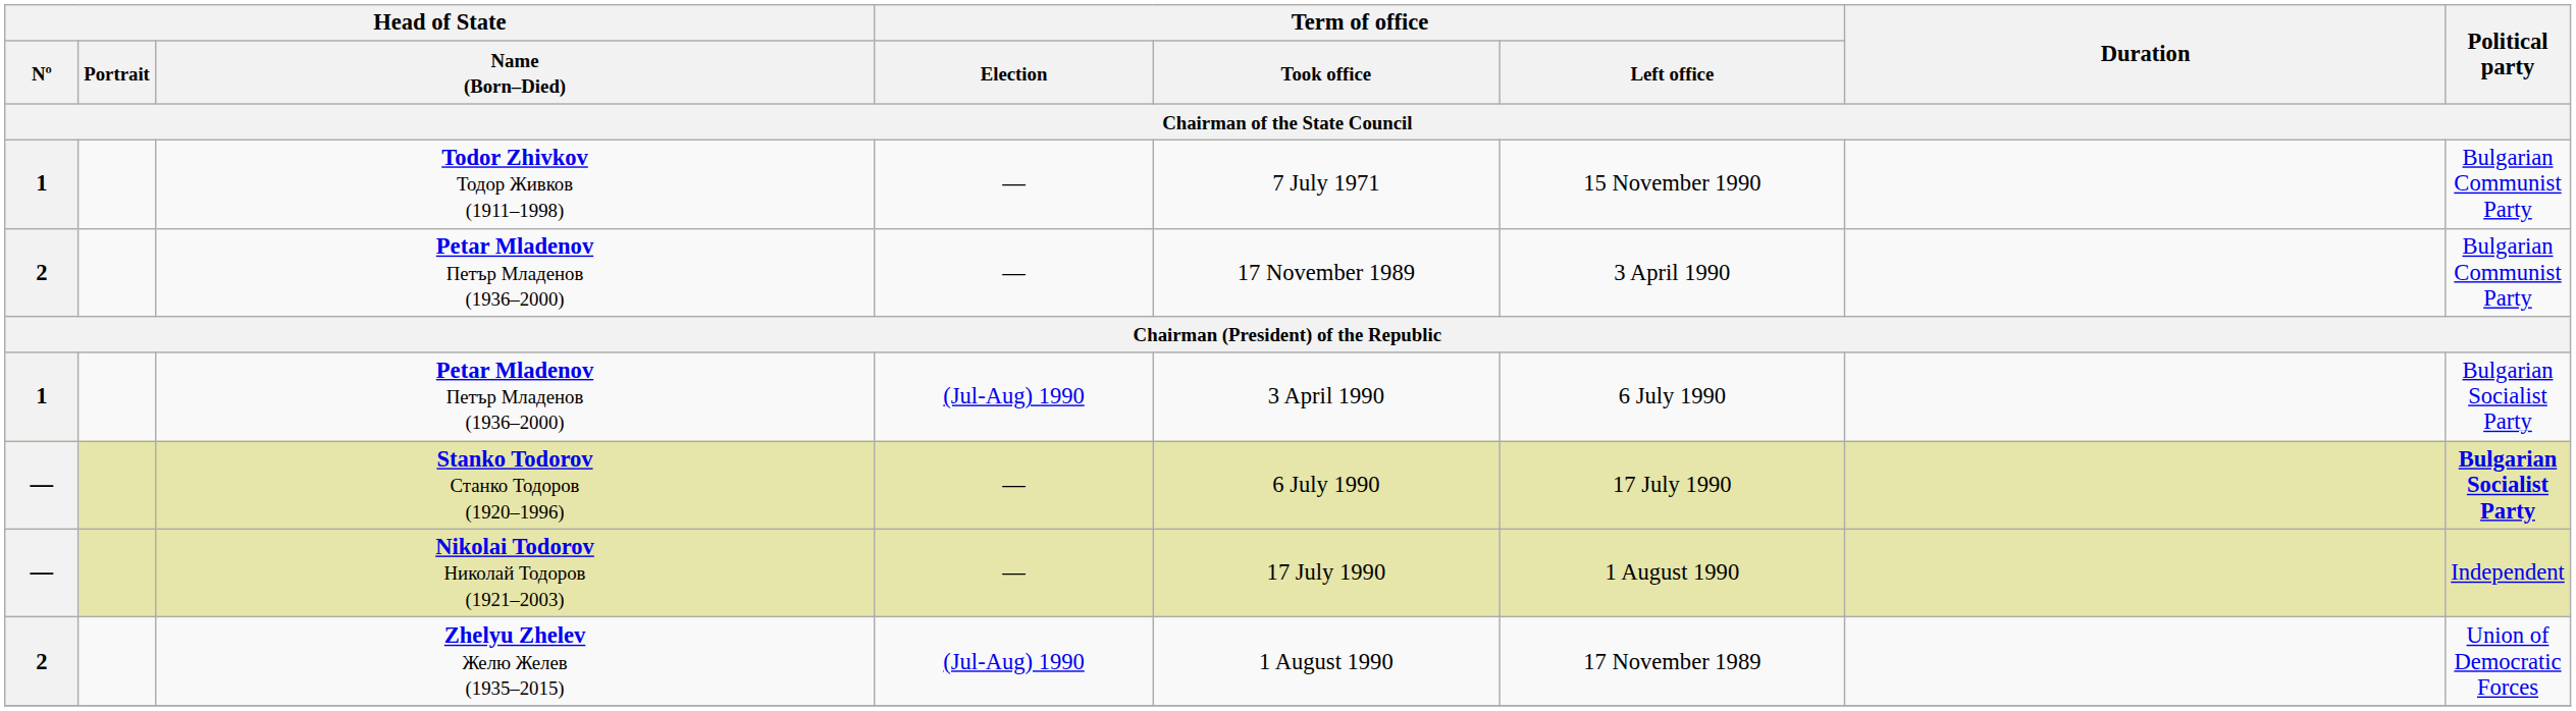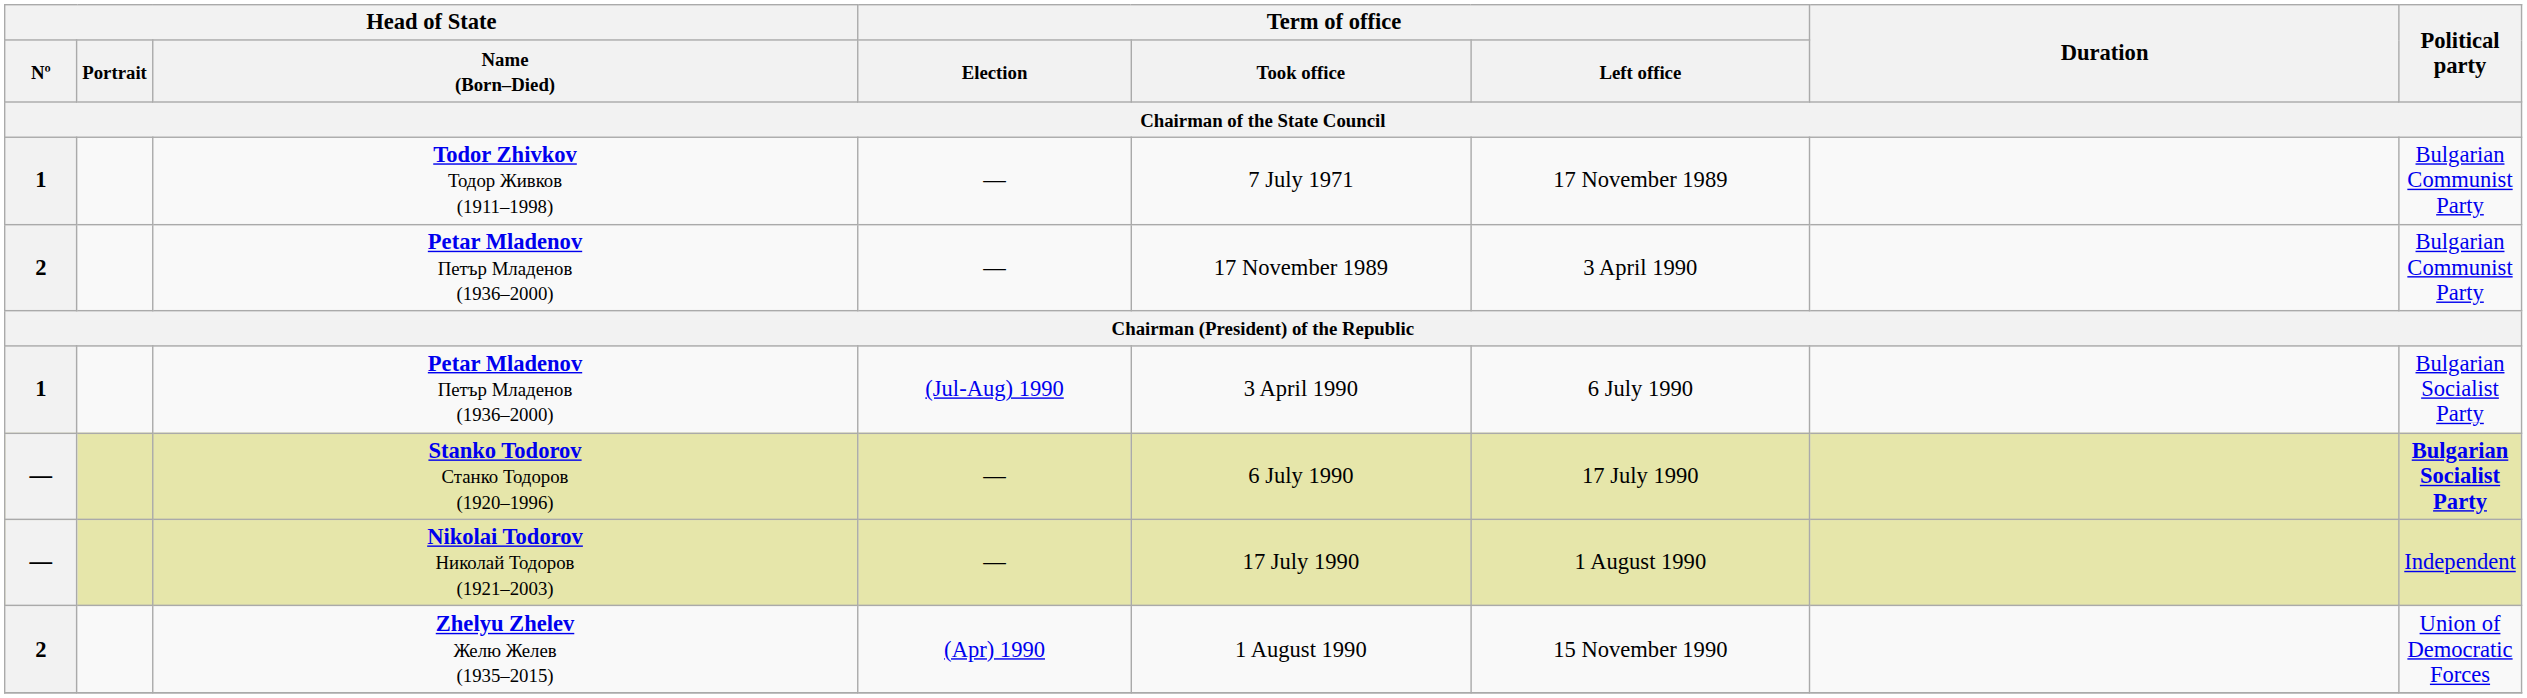Todor Zhivkov Тодор Живков (1911–1998) | Term of office / Left office: 15 November 1990 -> 17 November 1989
Zhelyu Zhelev Желю Желев (1935–2015) | Term of office / Election: (Jul-Aug) 1990 -> (Apr) 1990
Zhelyu Zhelev Желю Желев (1935–2015) | Term of office / Left office: 17 November 1989 -> 15 November 1990
